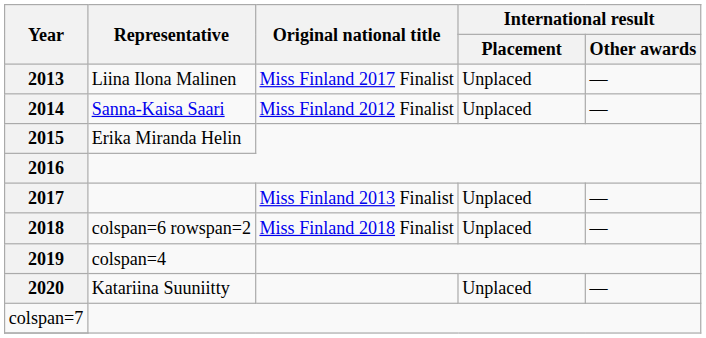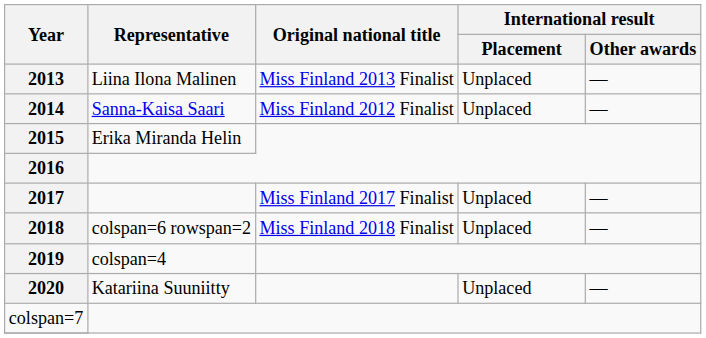2013 | Original national title: Miss Finland 2017 Finalist -> Miss Finland 2013 Finalist
2017 | Original national title: Miss Finland 2013 Finalist -> Miss Finland 2017 Finalist
